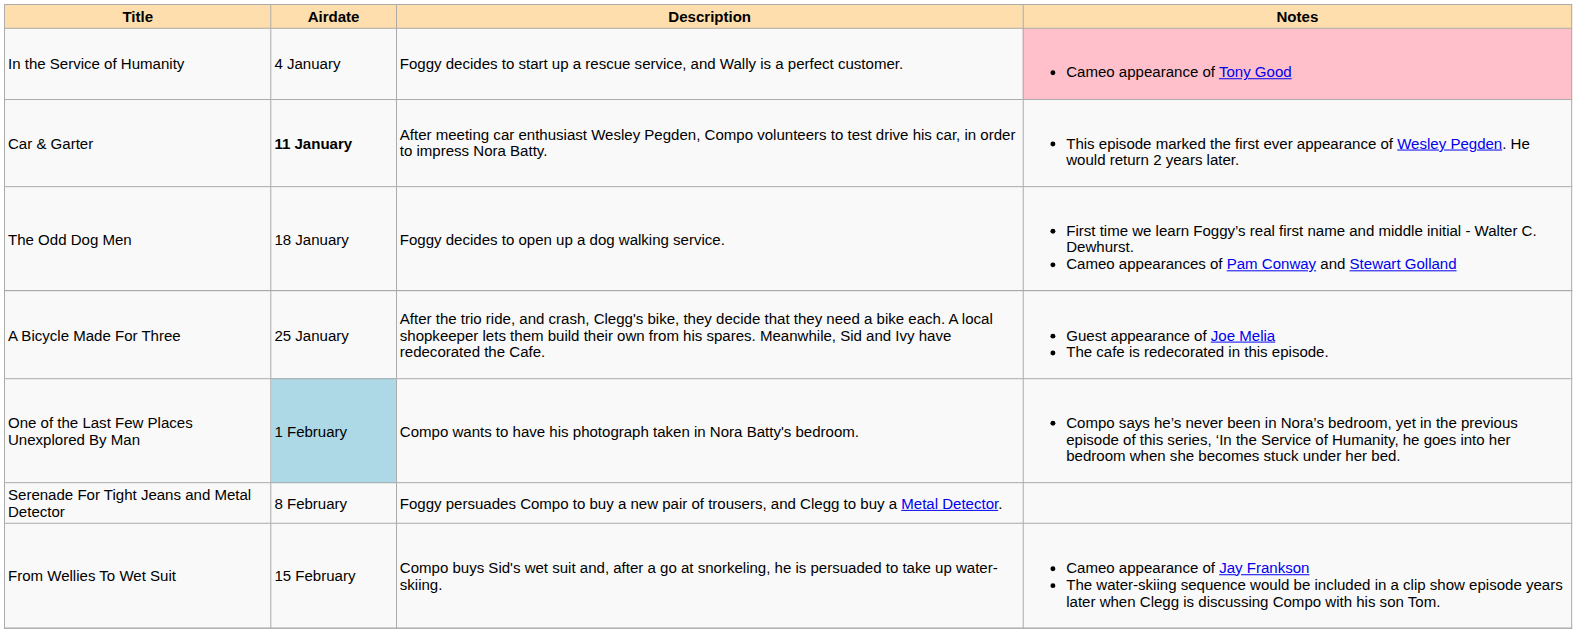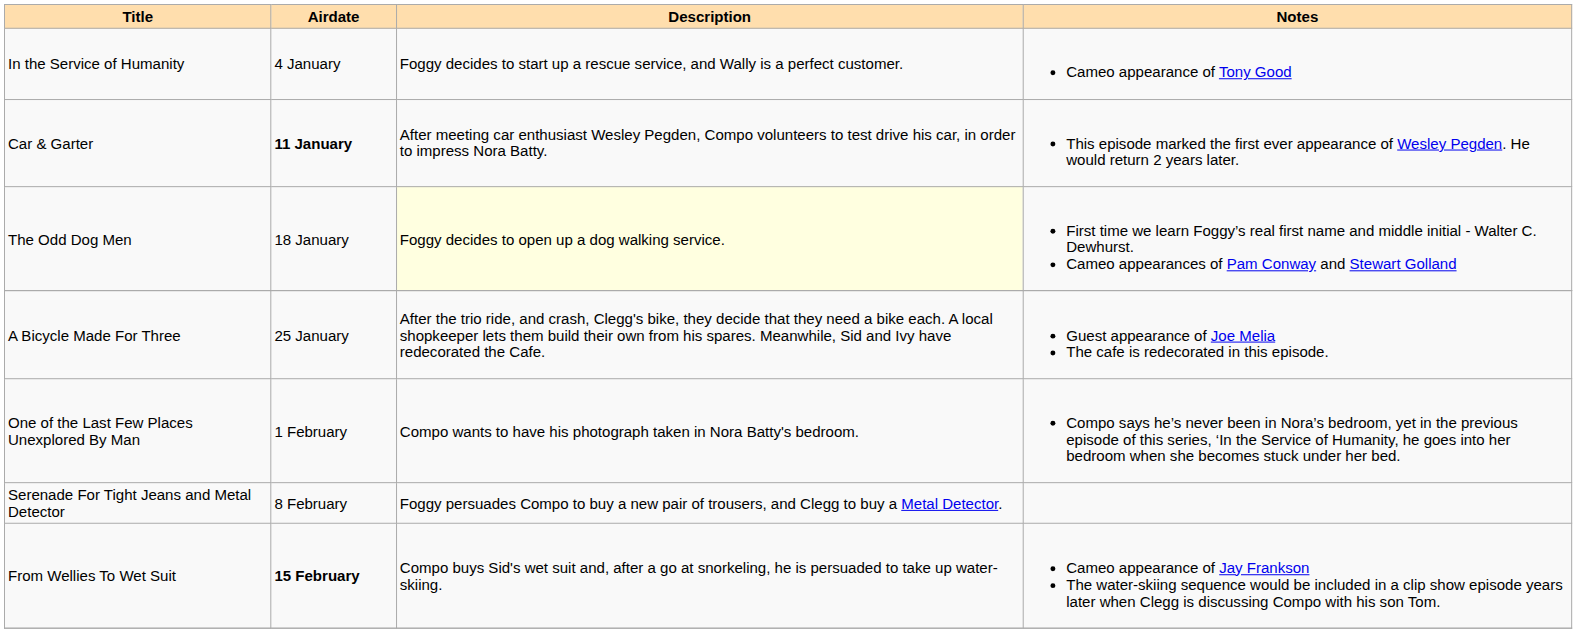In the Service of Humanity | Notes: pink background -> no background
The Odd Dog Men | Description: no background -> lightyellow background
One of the Last Few Places Unexplored By Man | Airdate: lightblue background -> no background
From Wellies To Wet Suit | Airdate: normal -> bold
